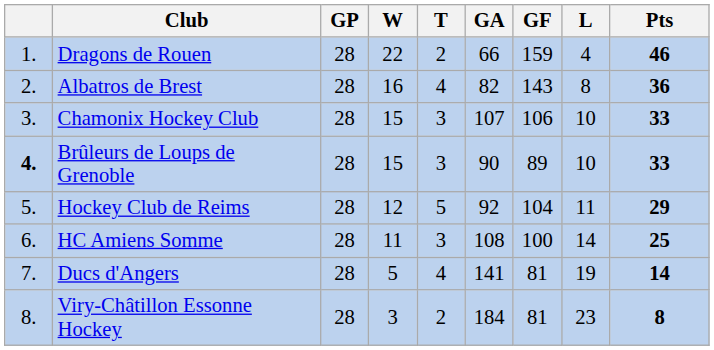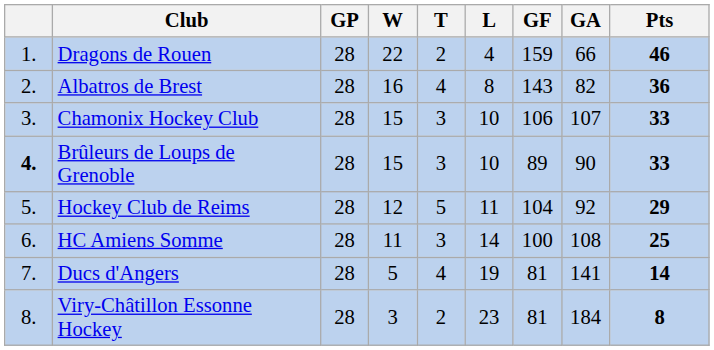columns swapped: L <-> GA
